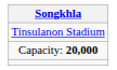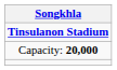row 2 | column 1: normal -> bold
